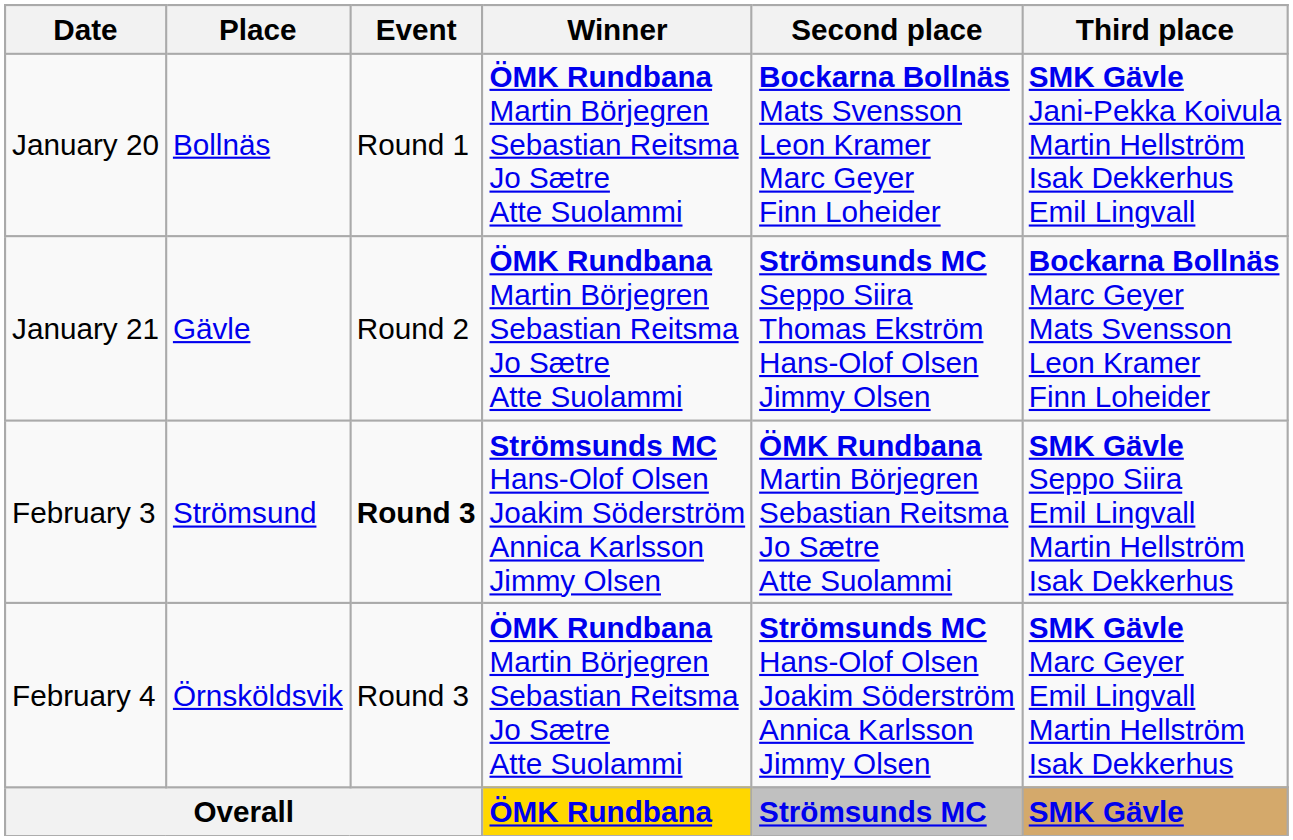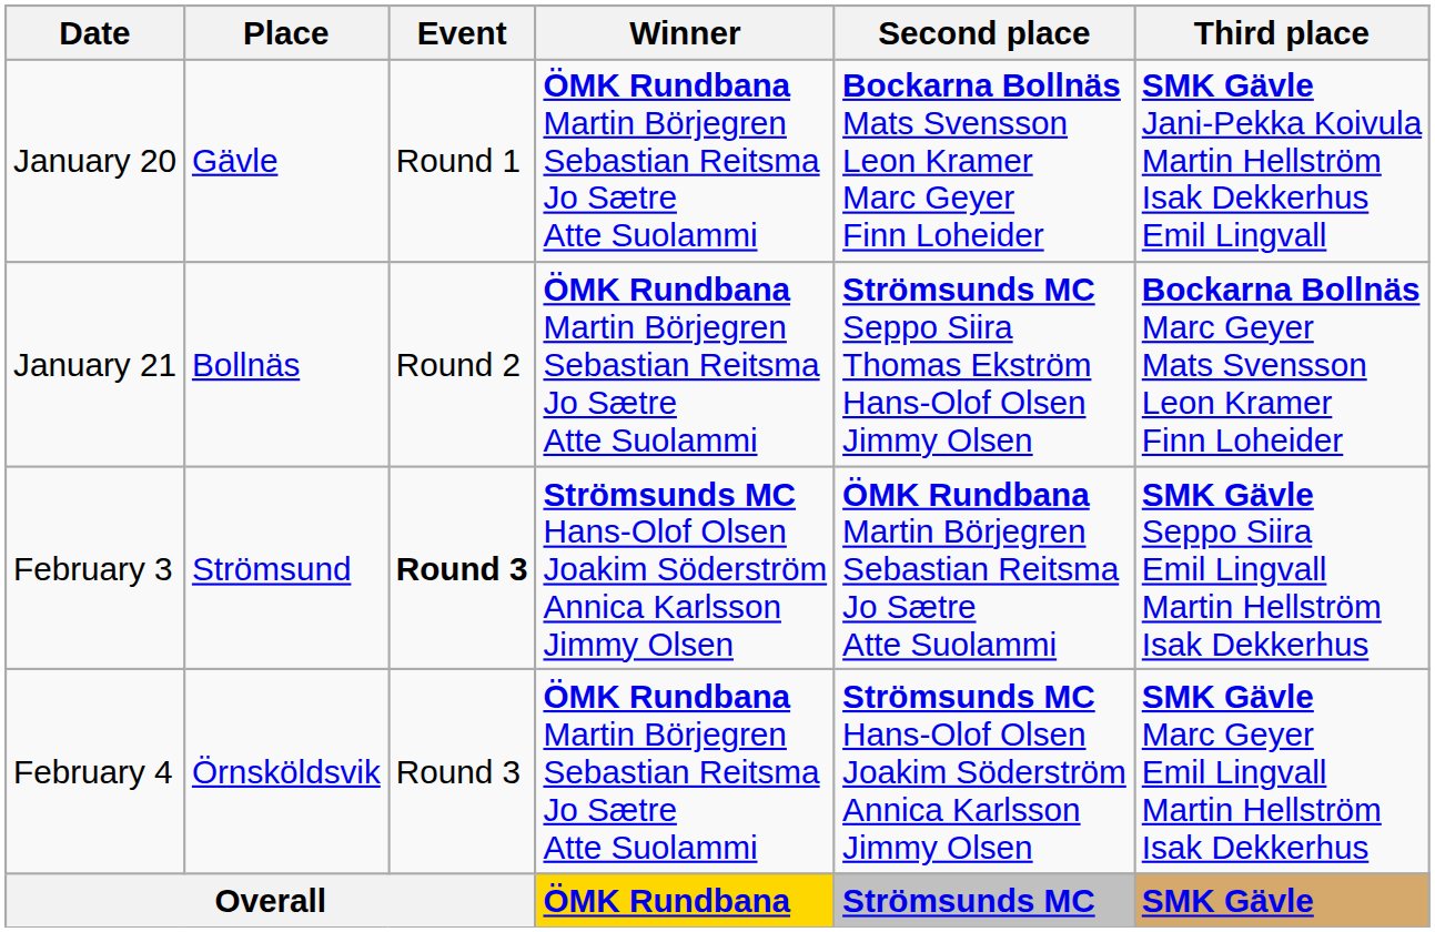January 20 | Place: Bollnäs -> Gävle
January 21 | Place: Gävle -> Bollnäs
